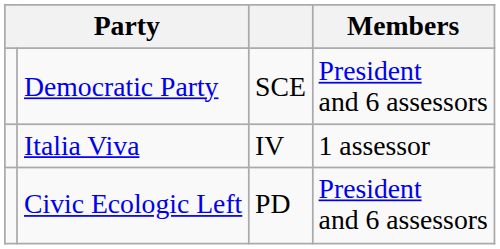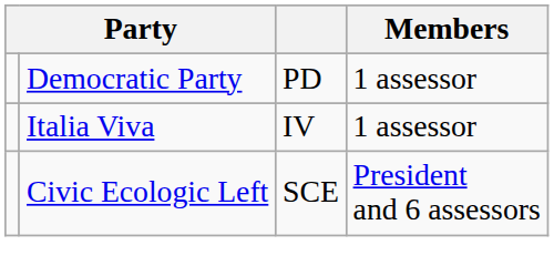Democratic Party | column 3: SCE -> PD
Democratic Party | Members: President and 6 assessors -> 1 assessor
Civic Ecologic Left | column 3: PD -> SCE
